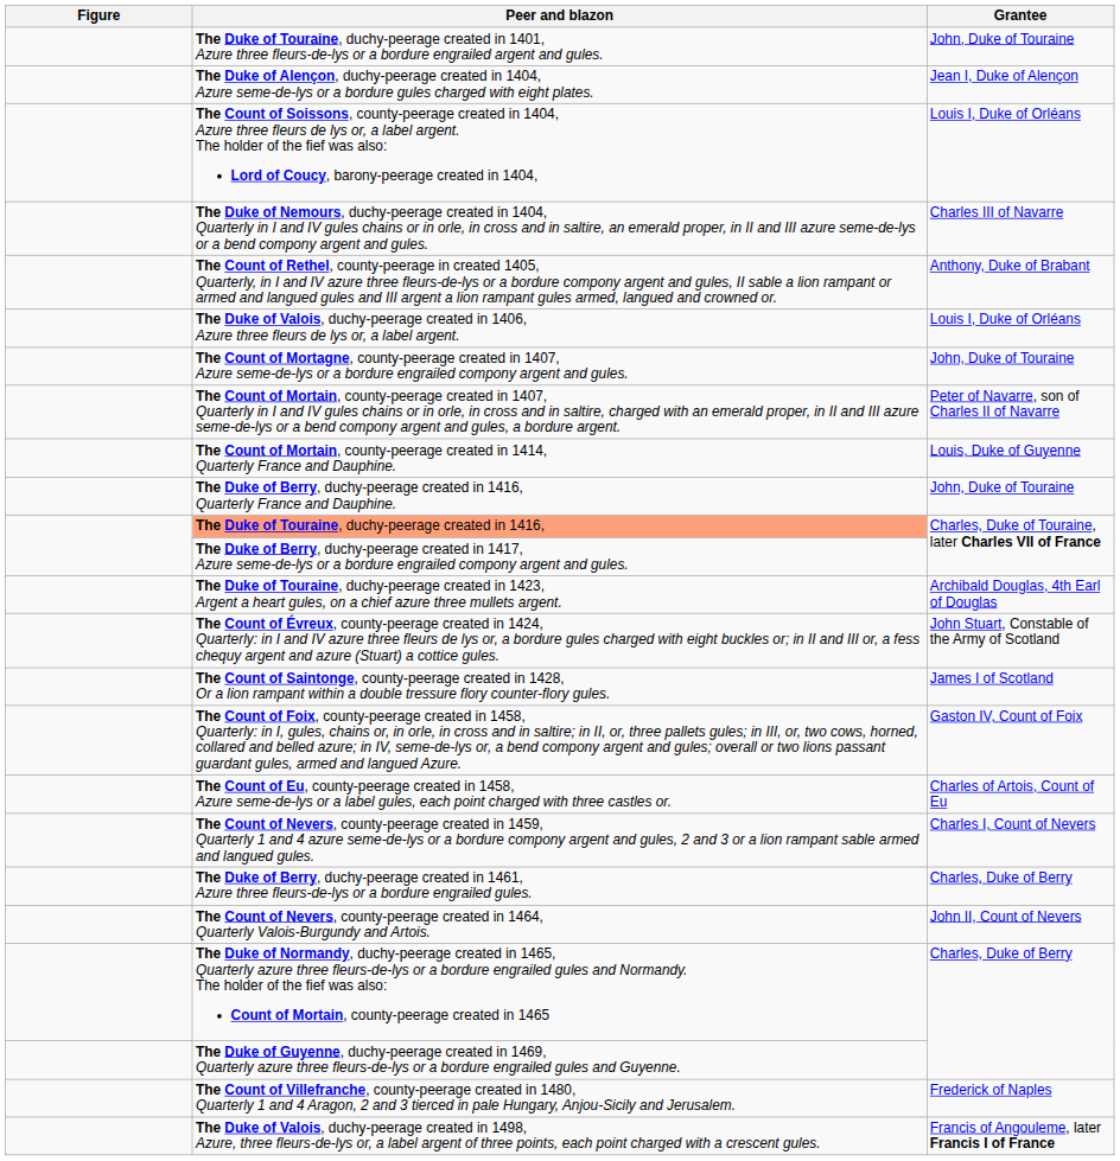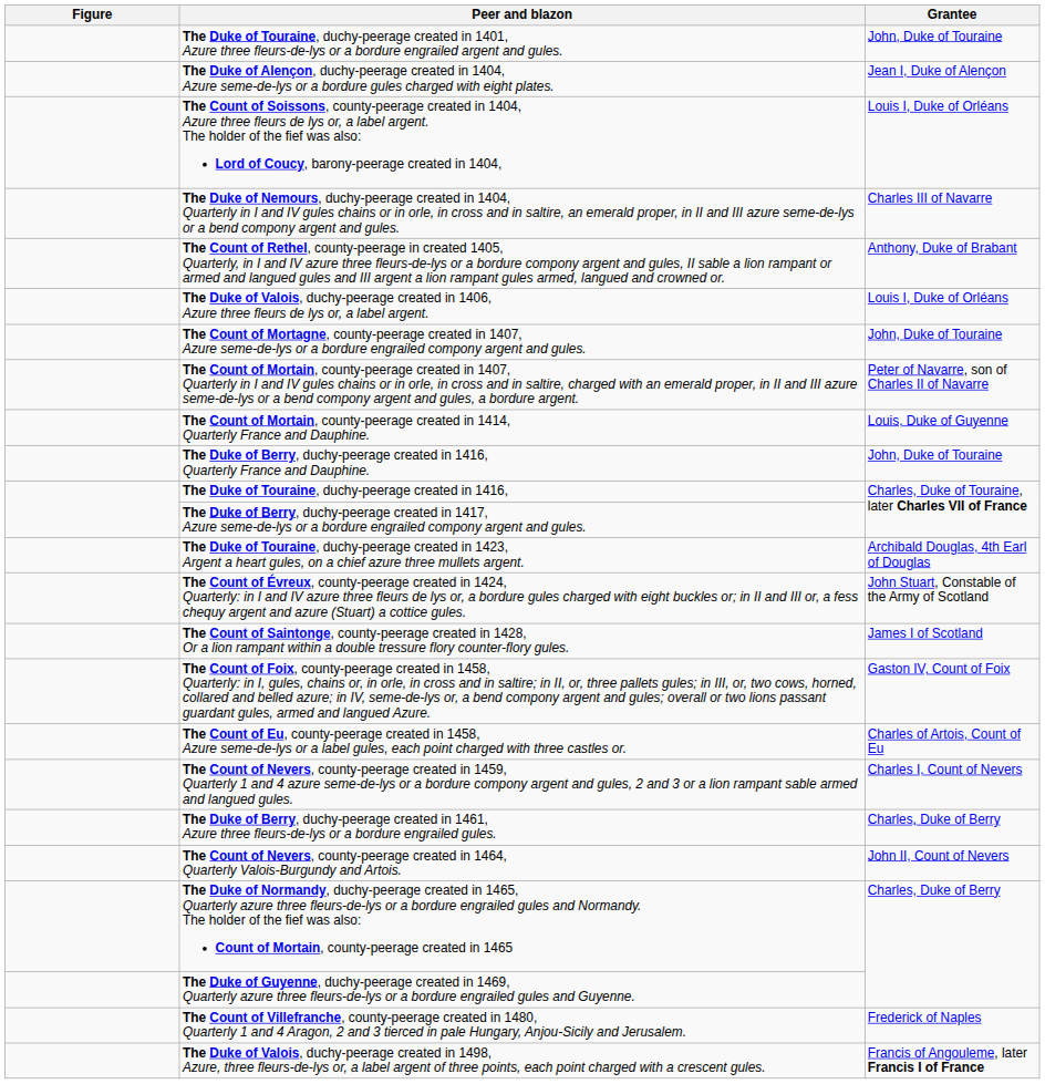The Duke of Touraine, duchy-peerage created in 1416, | Peer and blazon: lightsalmon background -> no background
